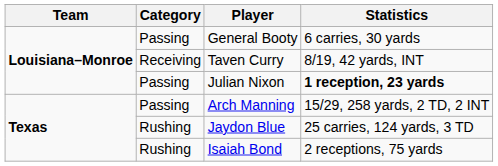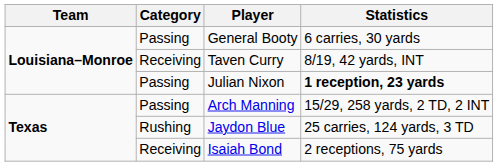Isaiah Bond | Category: Rushing -> Receiving
